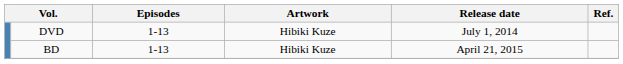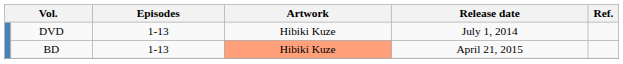BD | Artwork: no background -> lightsalmon background
